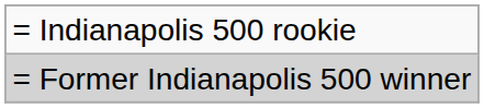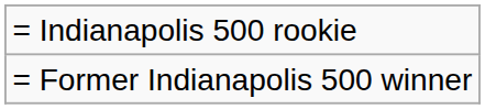row 2 | column 1: lightgrey background -> no background
